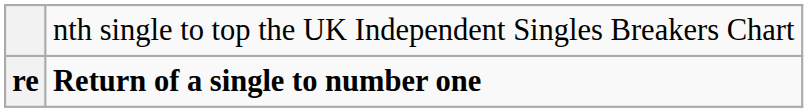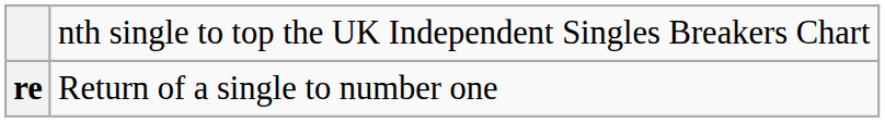re | column 2: bold -> normal
